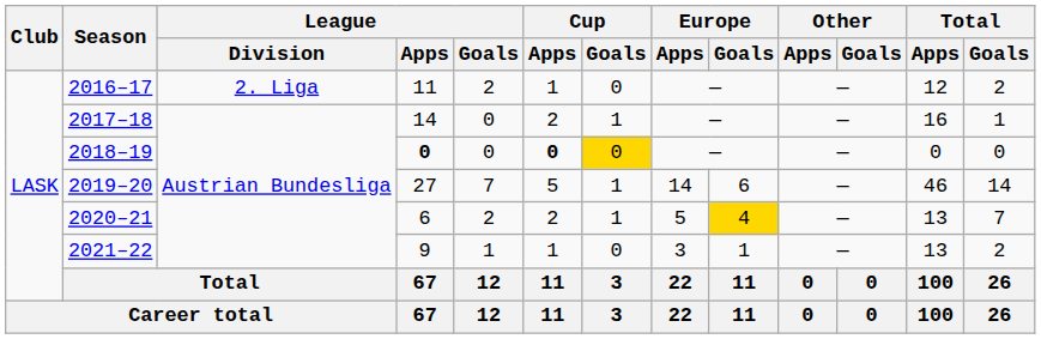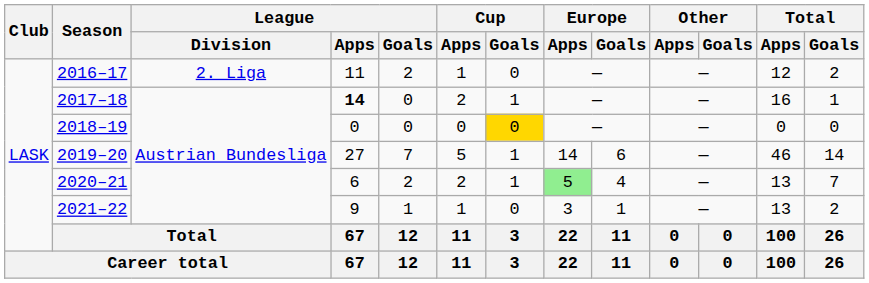2017–18 | League / Apps: normal -> bold
2018–19 | League / Apps: bold -> normal
2018–19 | Cup / Apps: bold -> normal
2020–21 | Europe / Apps: no background -> lightgreen background
2020–21 | Europe / Goals: gold background -> no background
